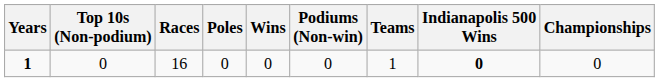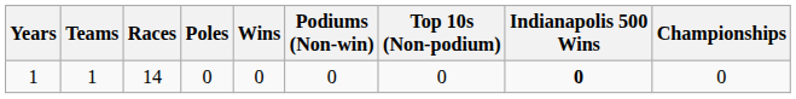columns swapped: Teams <-> Top 10s (Non-podium)
row 2 | Years: bold -> normal
row 2 | Races: 16 -> 14
